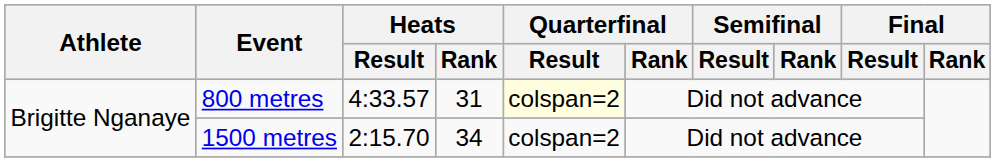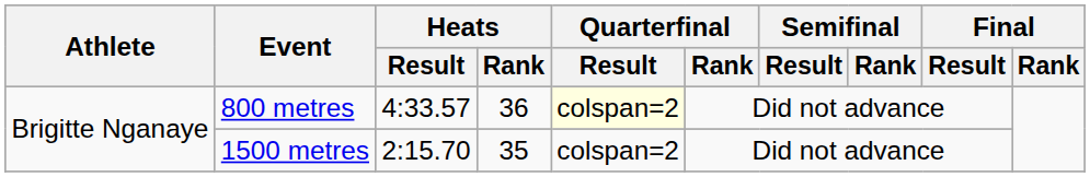800 metres | Heats / Rank: 31 -> 36
1500 metres | Heats / Rank: 34 -> 35
